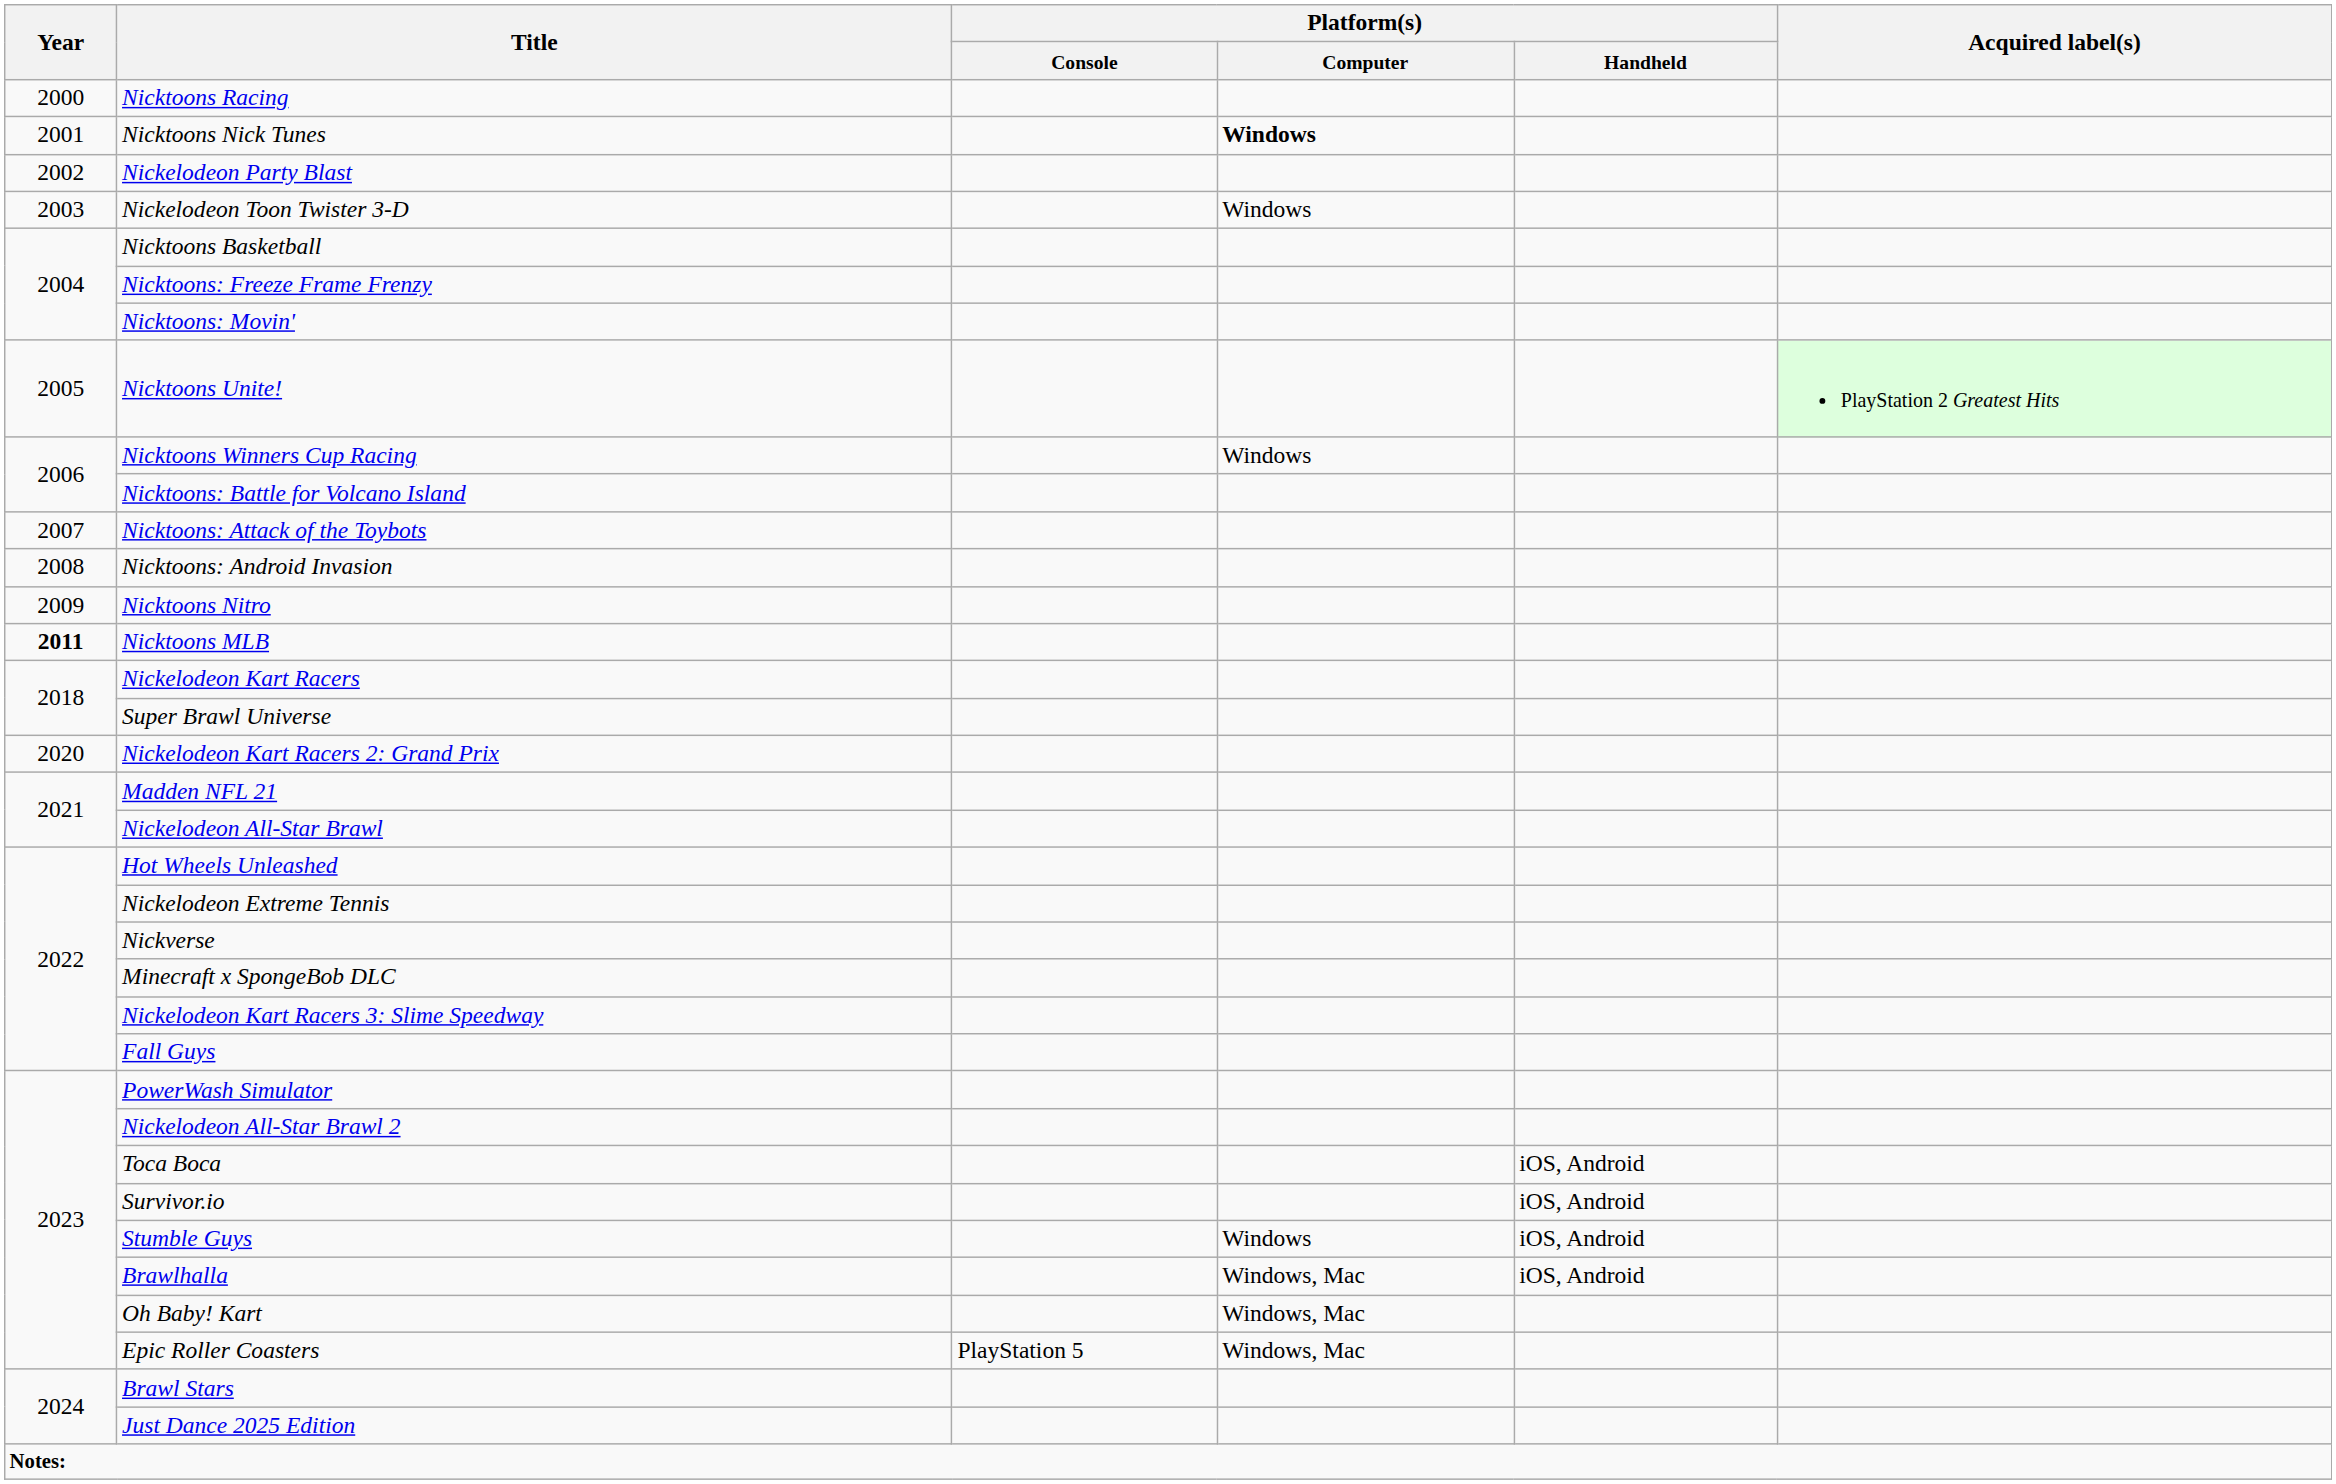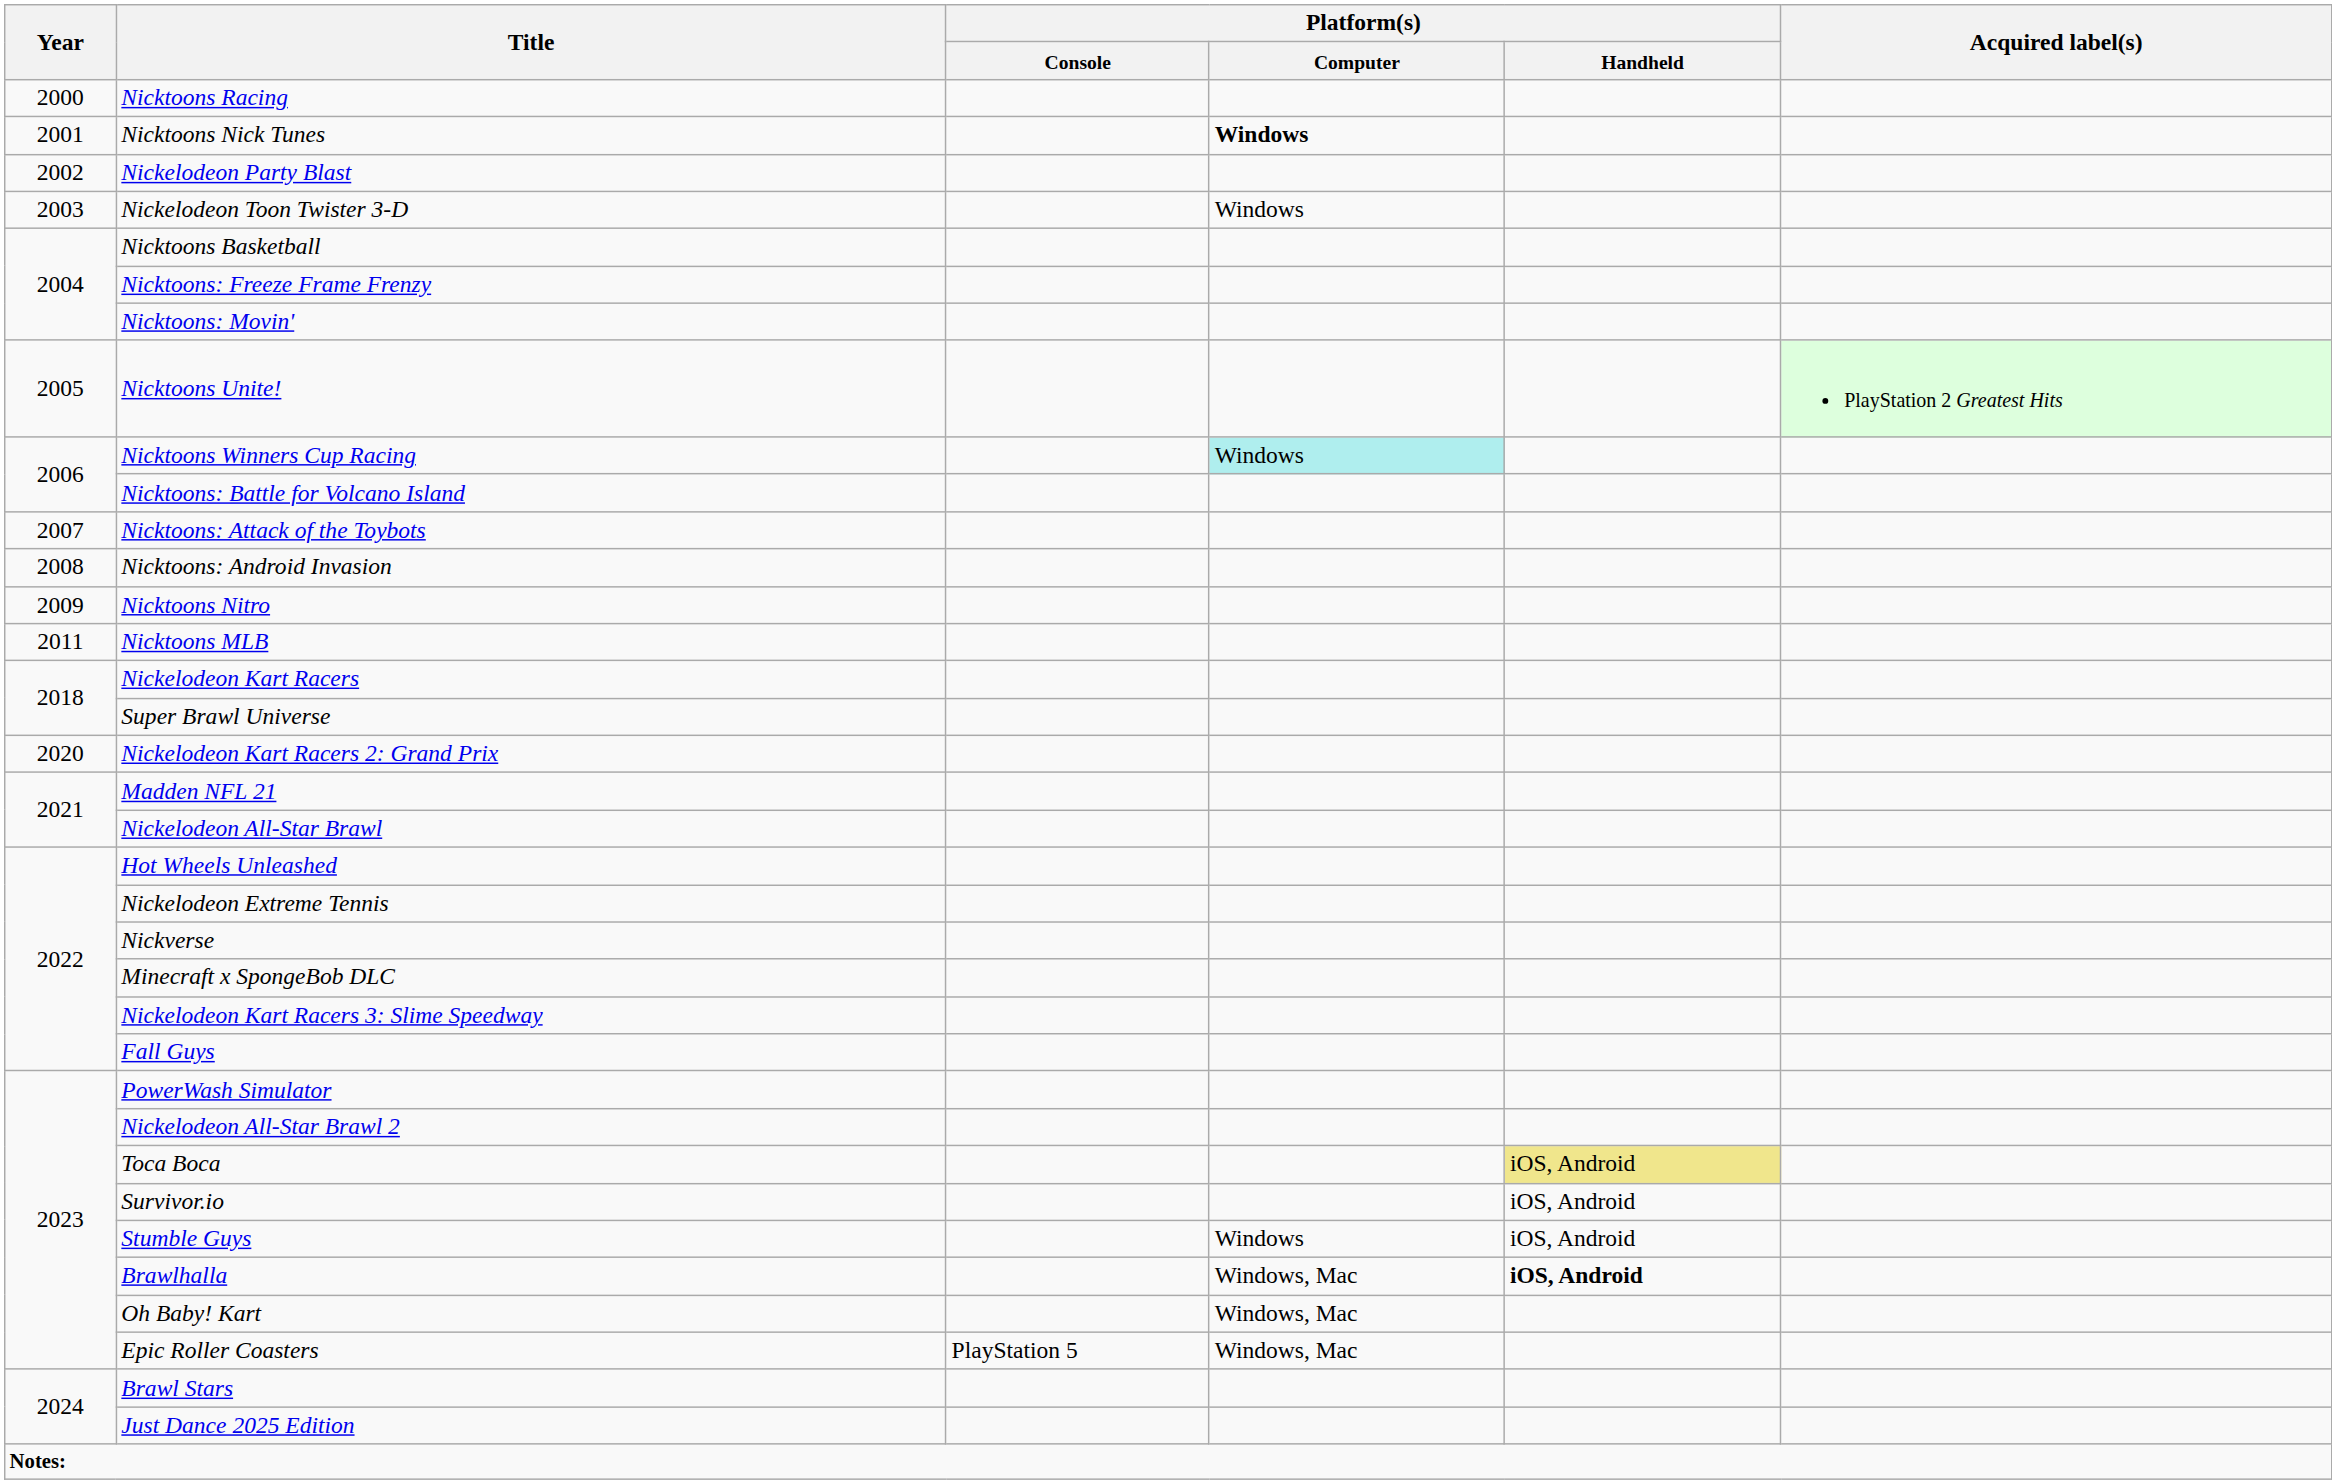Nicktoons Winners Cup Racing | Platform(s) / Computer: no background -> paleturquoise background
Nicktoons MLB | Year: bold -> normal
Toca Boca | Platform(s) / Handheld: no background -> khaki background
Brawlhalla | Platform(s) / Handheld: normal -> bold
